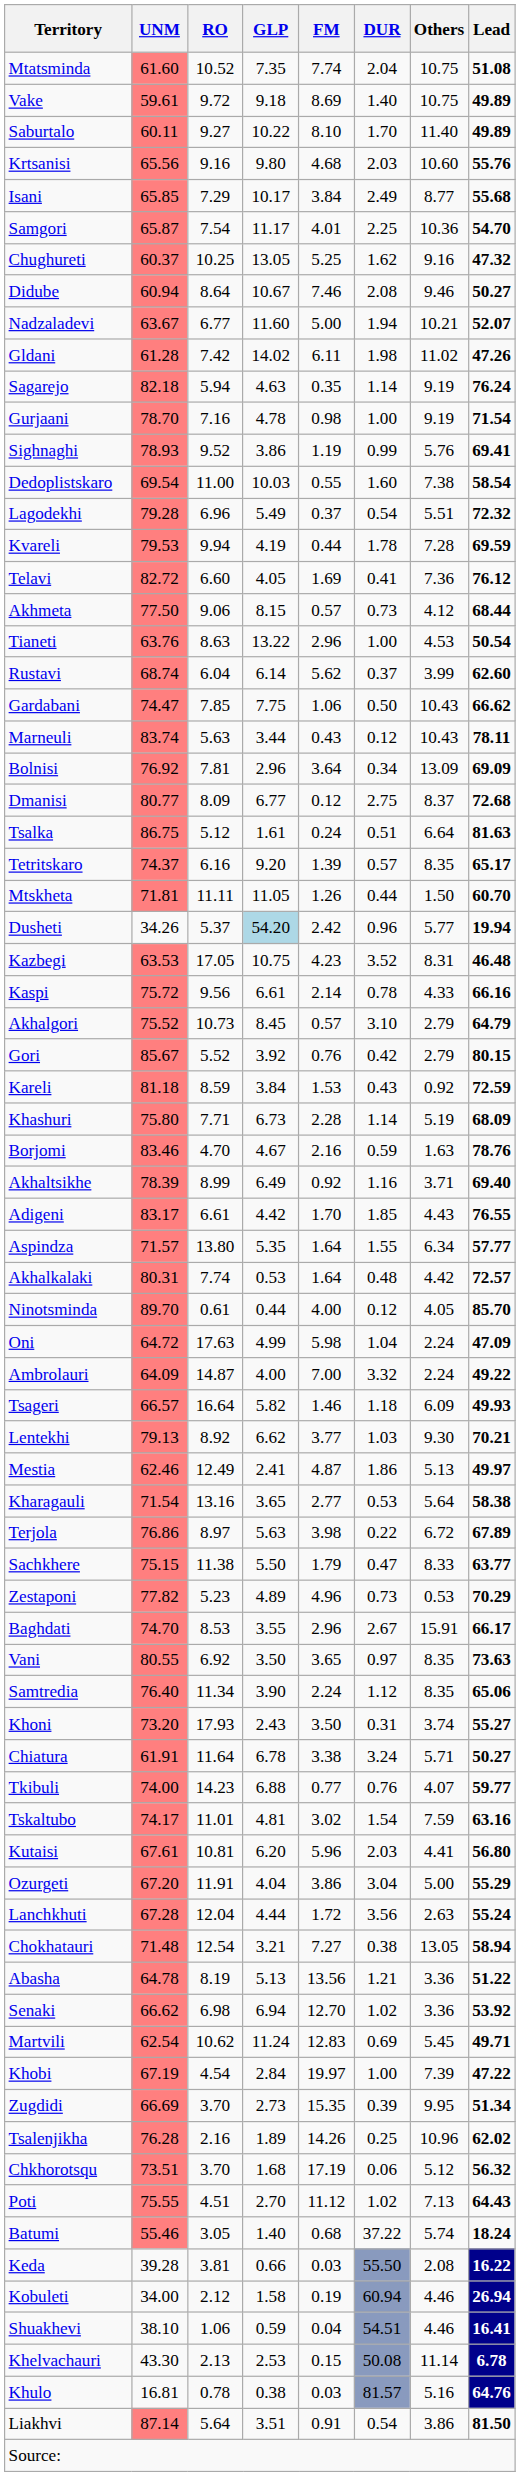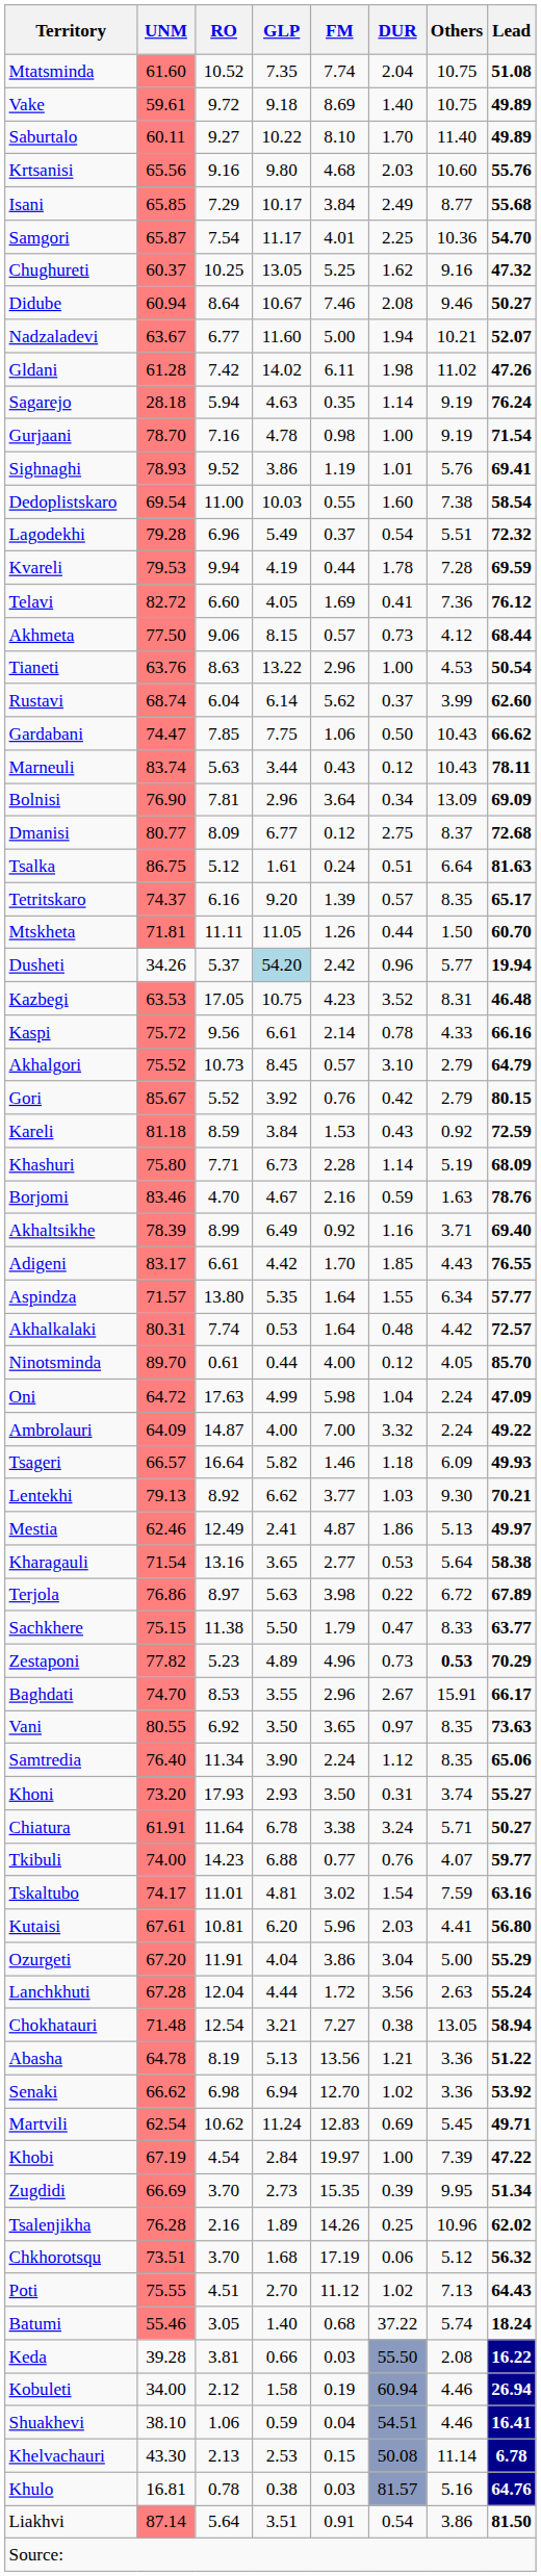Sagarejo | UNM: 82.18 -> 28.18
Sighnaghi | DUR: 0.99 -> 1.01
Bolnisi | UNM: 76.92 -> 76.90
Zestaponi | Others: normal -> bold
Khoni | GLP: 2.43 -> 2.93
